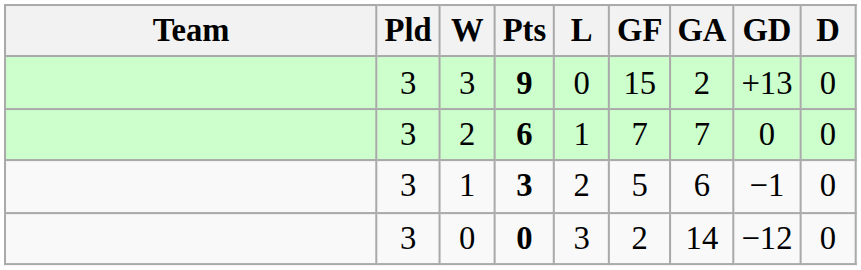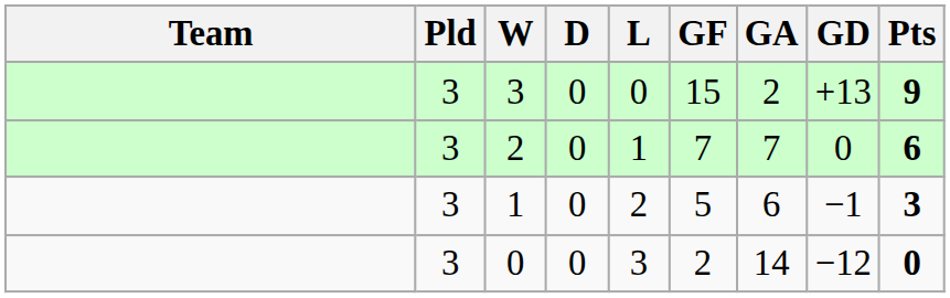columns swapped: D <-> Pts
